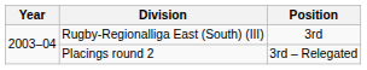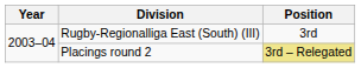Placings round 2 | Position: no background -> khaki background
